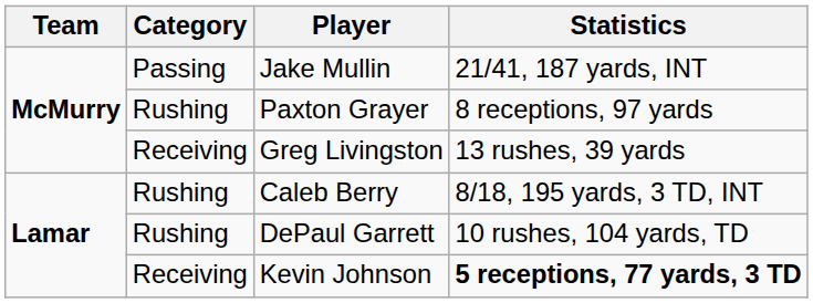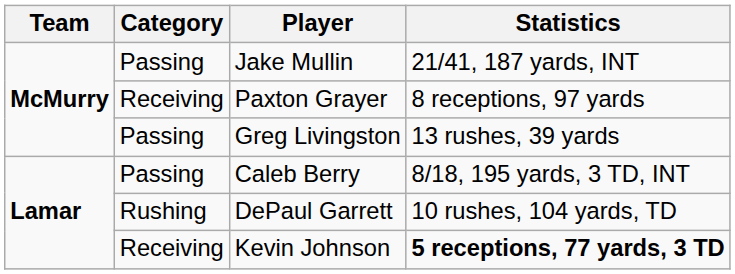Paxton Grayer | Category: Rushing -> Receiving
Greg Livingston | Category: Receiving -> Passing
Caleb Berry | Category: Rushing -> Passing
